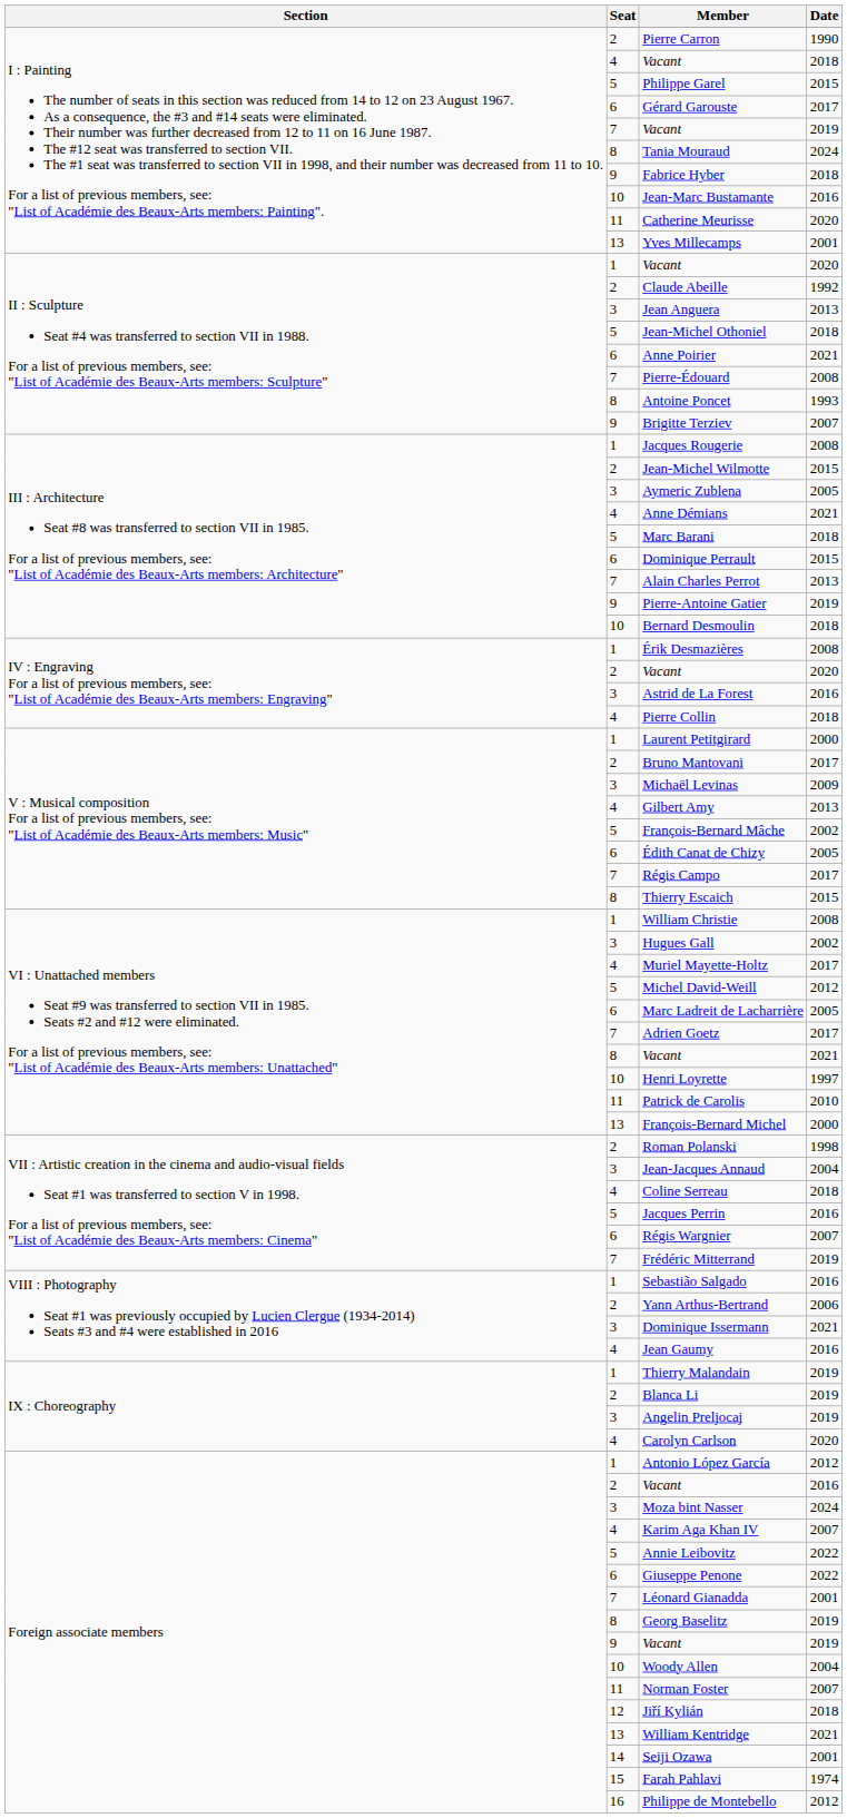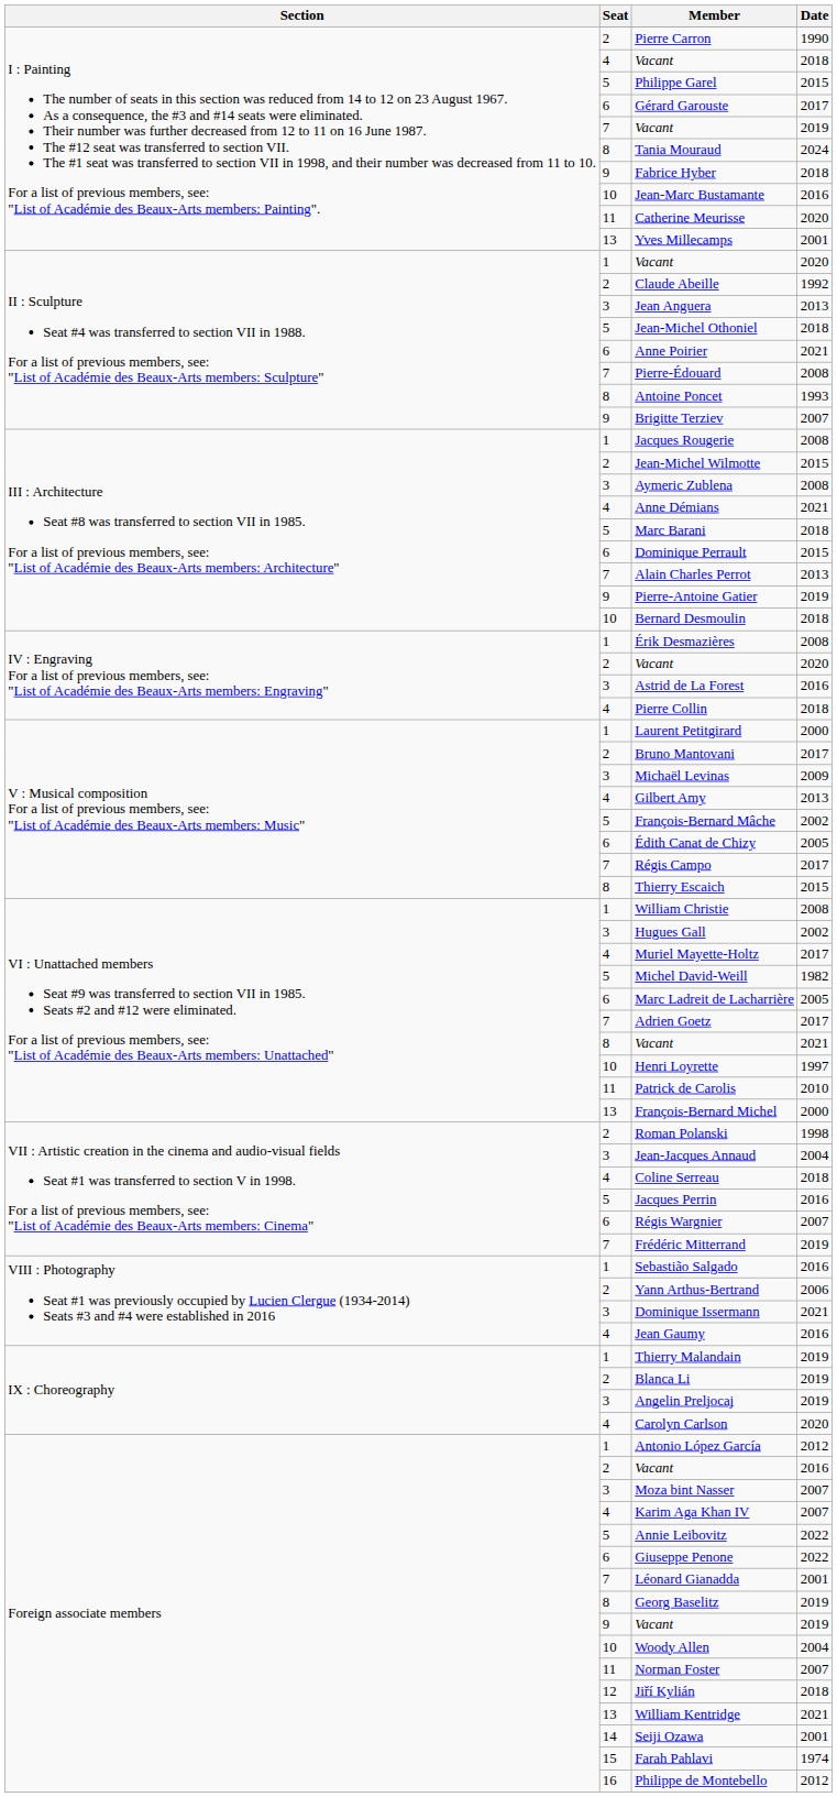Aymeric Zublena | Date: 2005 -> 2008
Michel David-Weill | Date: 2012 -> 1982
Moza bint Nasser | Date: 2024 -> 2007
